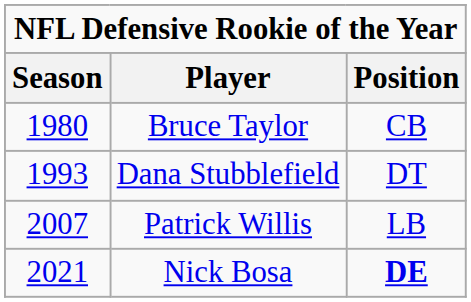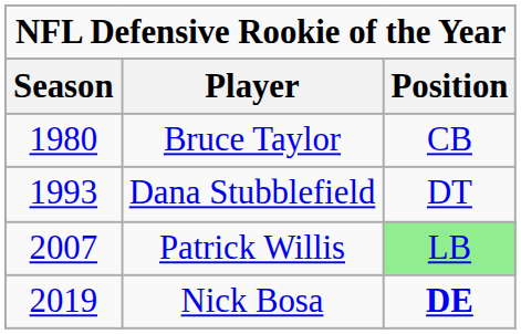Patrick Willis | Position: no background -> lightgreen background
Nick Bosa | Season: 2021 -> 2019
